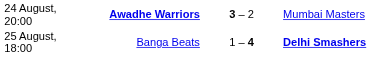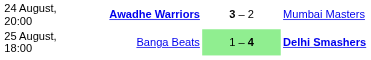25 August, 18:00 | column 3: no background -> lightgreen background
